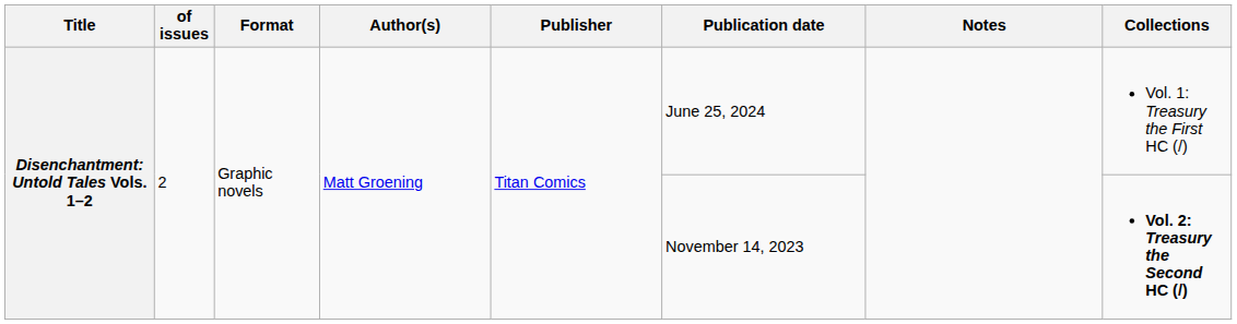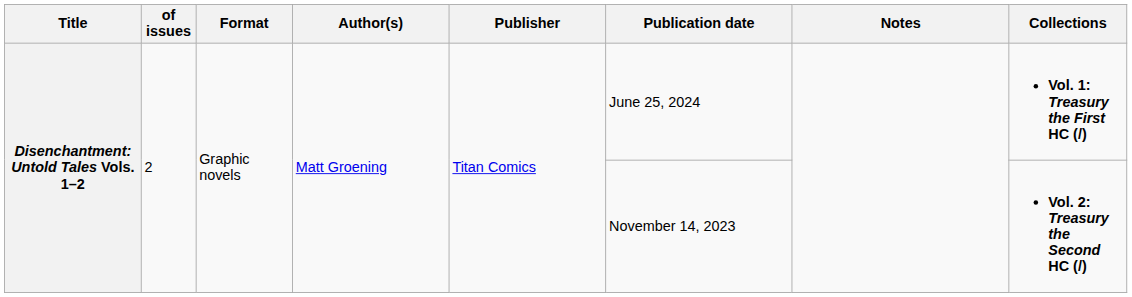row 2 | Collections: normal -> bold
